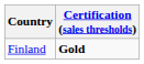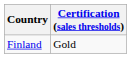Finland | Certification (sales thresholds): bold -> normal
